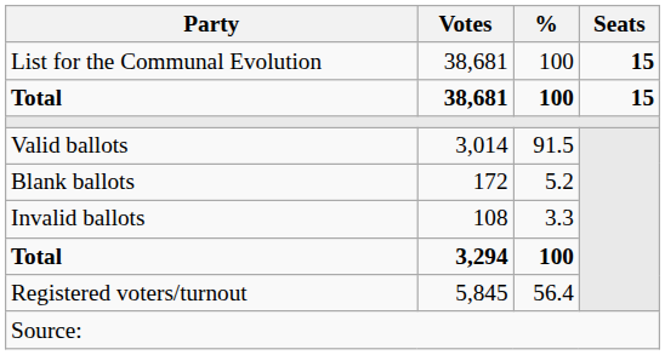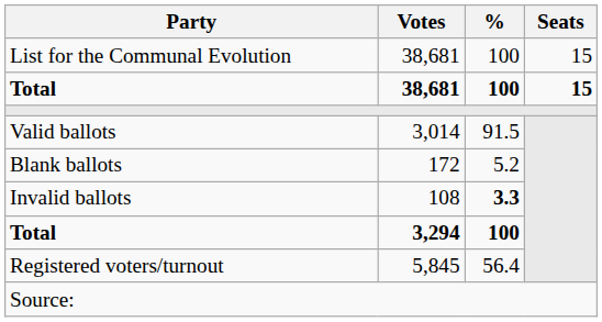List for the Communal Evolution | Seats: bold -> normal
Invalid ballots | %: normal -> bold
